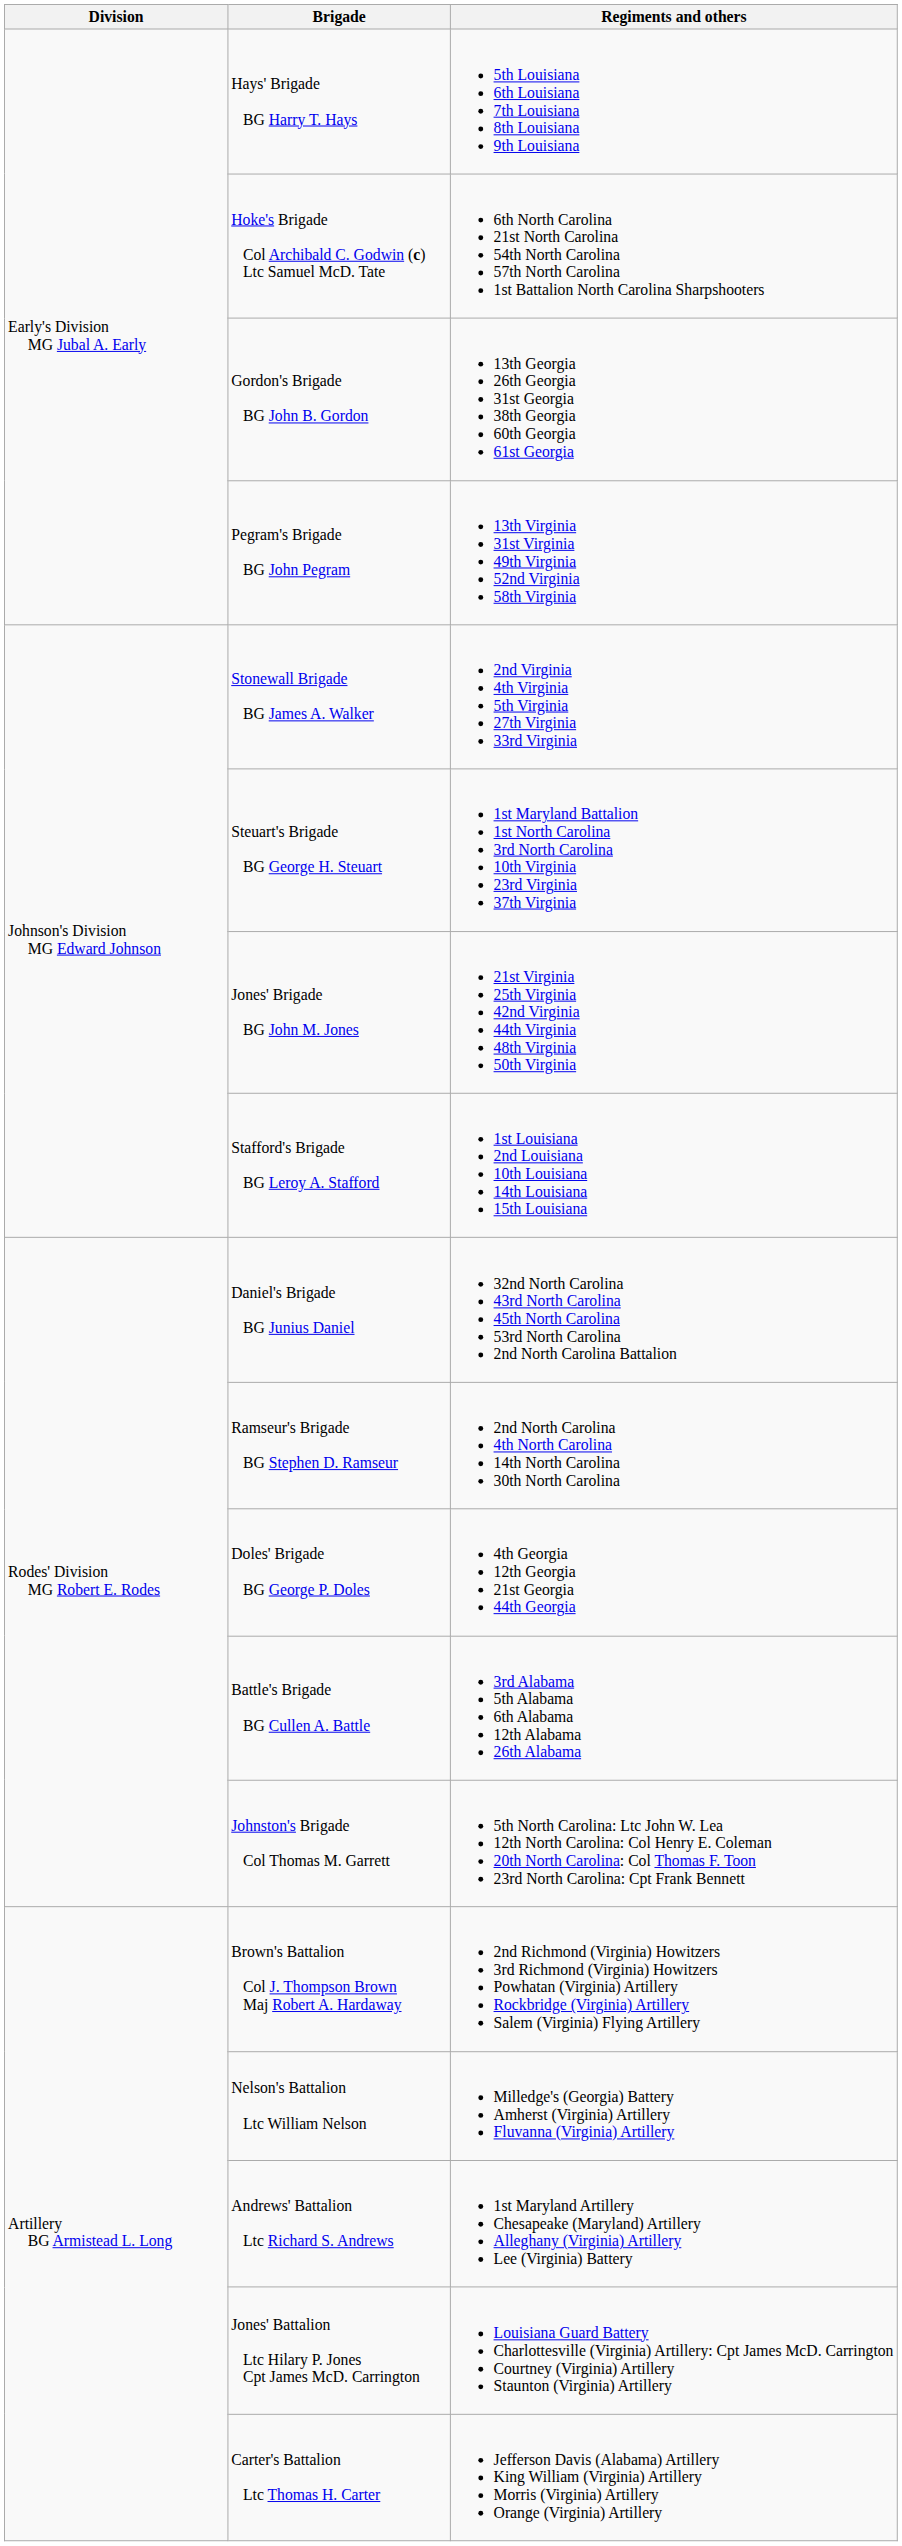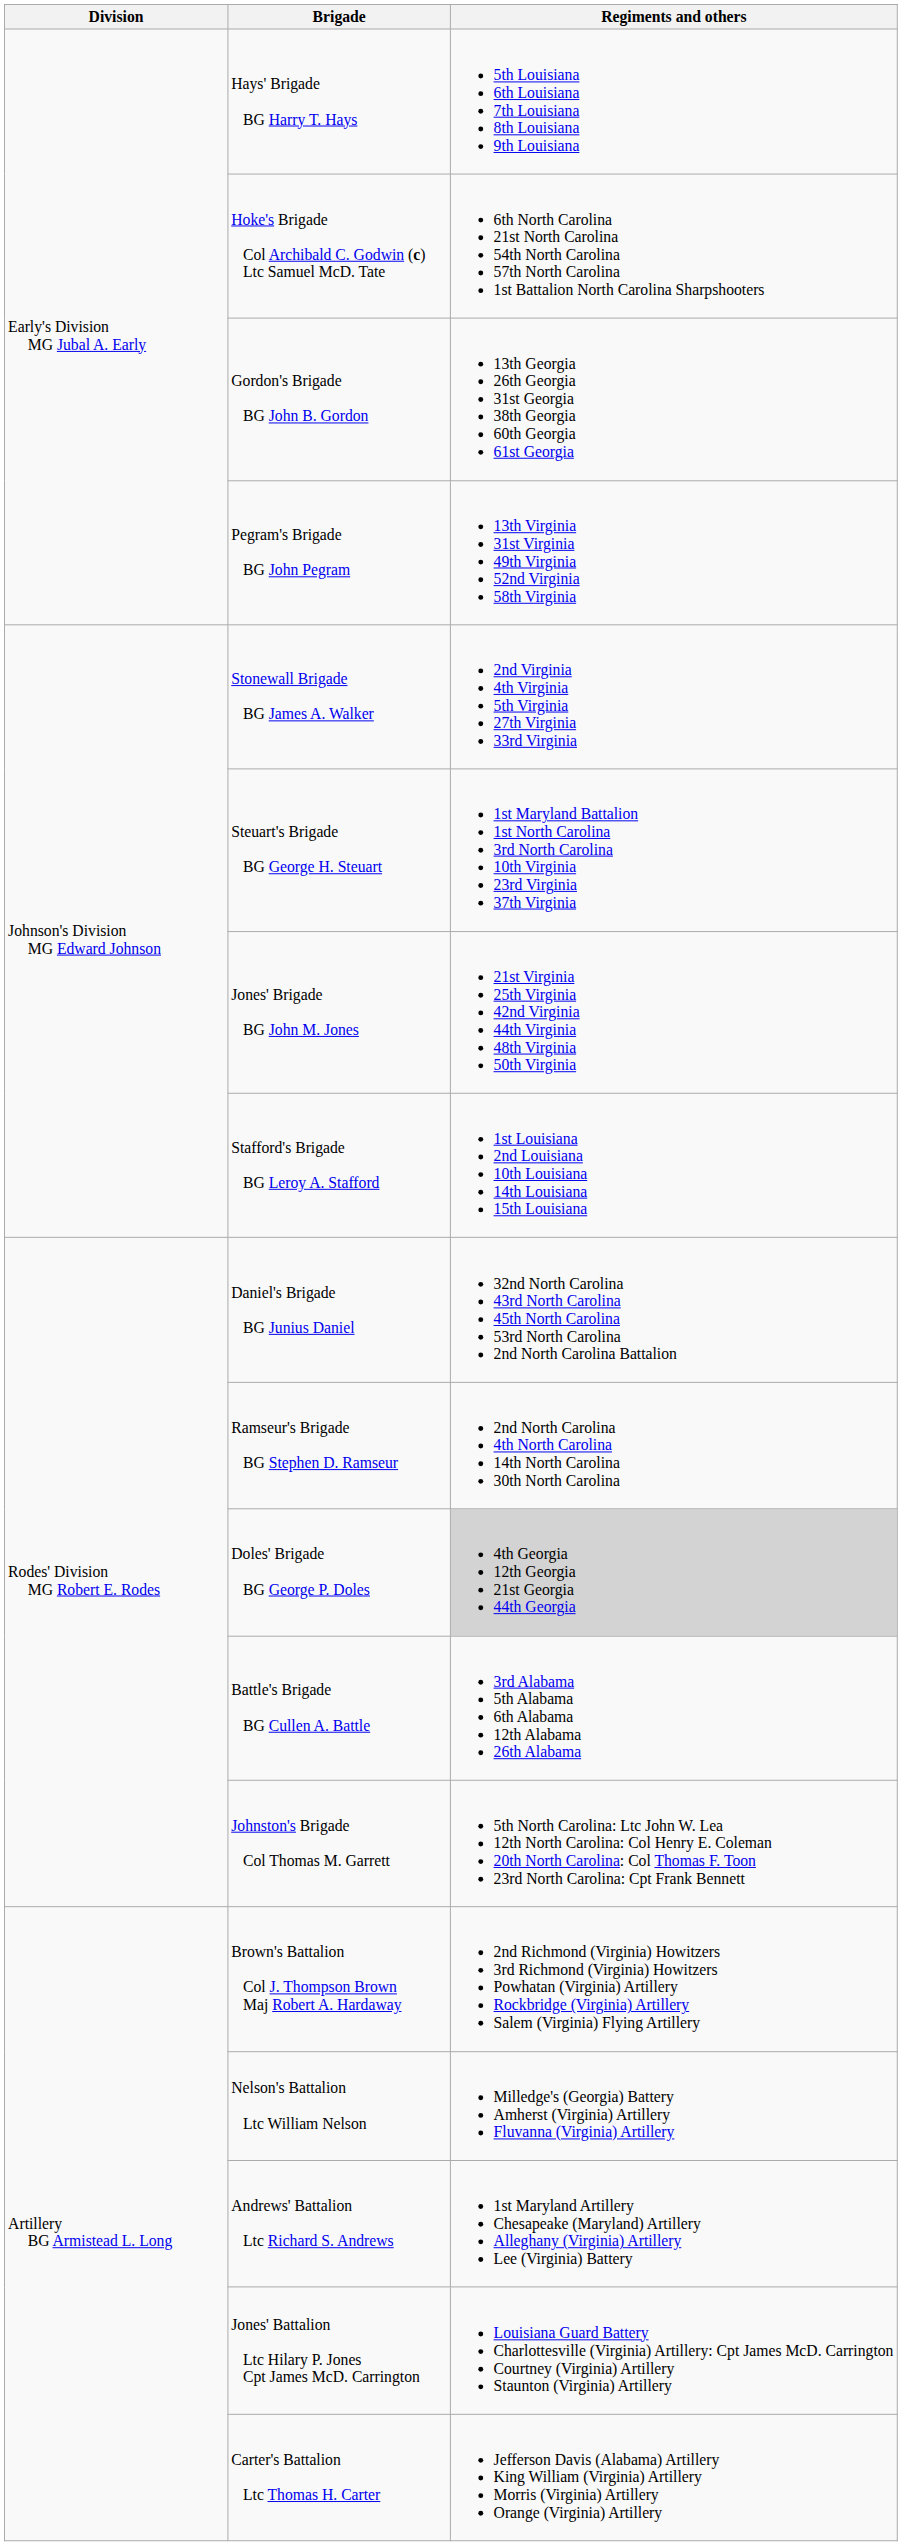Doles' Brigade BG George P. Doles | Regiments and others: no background -> lightgrey background
